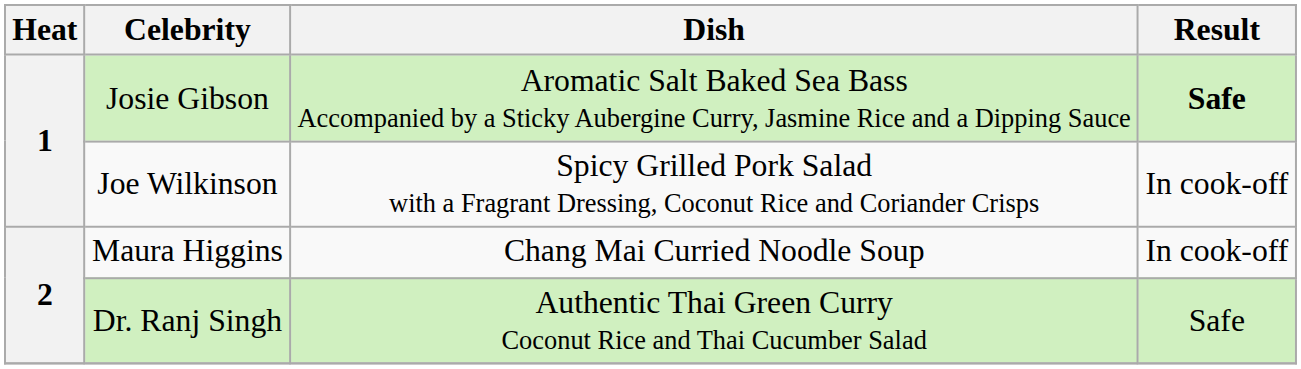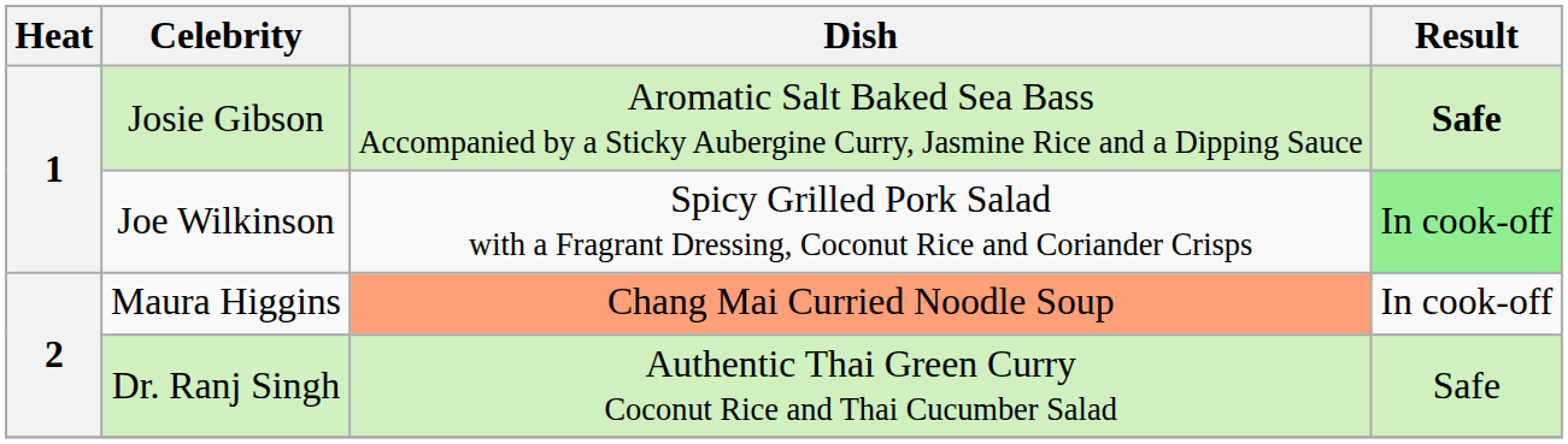Joe Wilkinson | Result: no background -> lightgreen background
Maura Higgins | Dish: no background -> lightsalmon background
